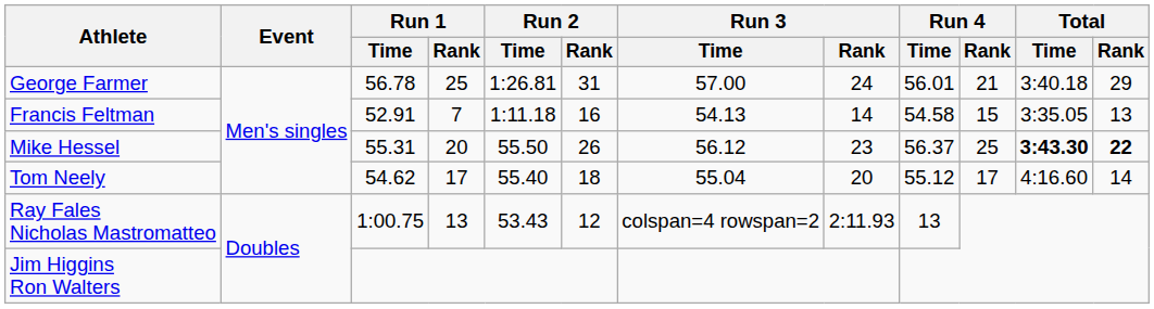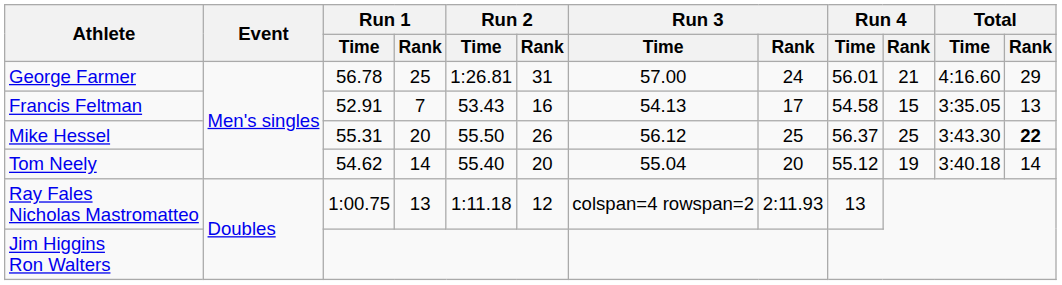George Farmer | Total / Time: 3:40.18 -> 4:16.60
Francis Feltman | Run 2 / Time: 1:11.18 -> 53.43
Francis Feltman | Run 3 / Rank: 14 -> 17
Mike Hessel | Run 3 / Rank: 23 -> 25
Mike Hessel | Total / Time: bold -> normal
Tom Neely | Run 1 / Rank: 17 -> 14
Tom Neely | Run 2 / Rank: 18 -> 20
Tom Neely | Run 4 / Rank: 17 -> 19
Tom Neely | Total / Time: 4:16.60 -> 3:40.18
Ray Fales Nicholas Mastromatteo | Run 2 / Time: 53.43 -> 1:11.18
